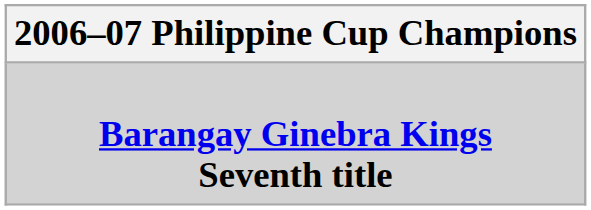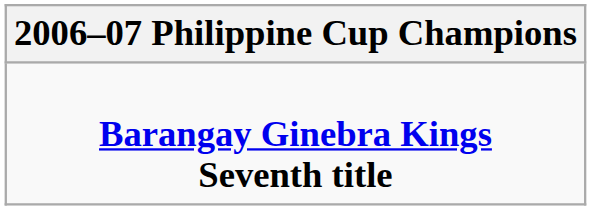row 2 | column 1: lightgrey background -> no background
